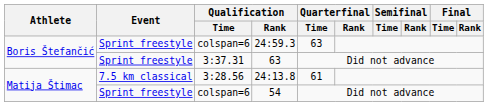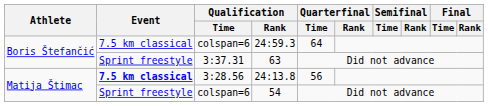24:59.3 | Event: Sprint freestyle -> 7.5 km classical
24:59.3 | Quarterfinal / Time: 63 -> 64
24:13.8 | Event: normal -> bold
24:13.8 | Quarterfinal / Time: 61 -> 56
